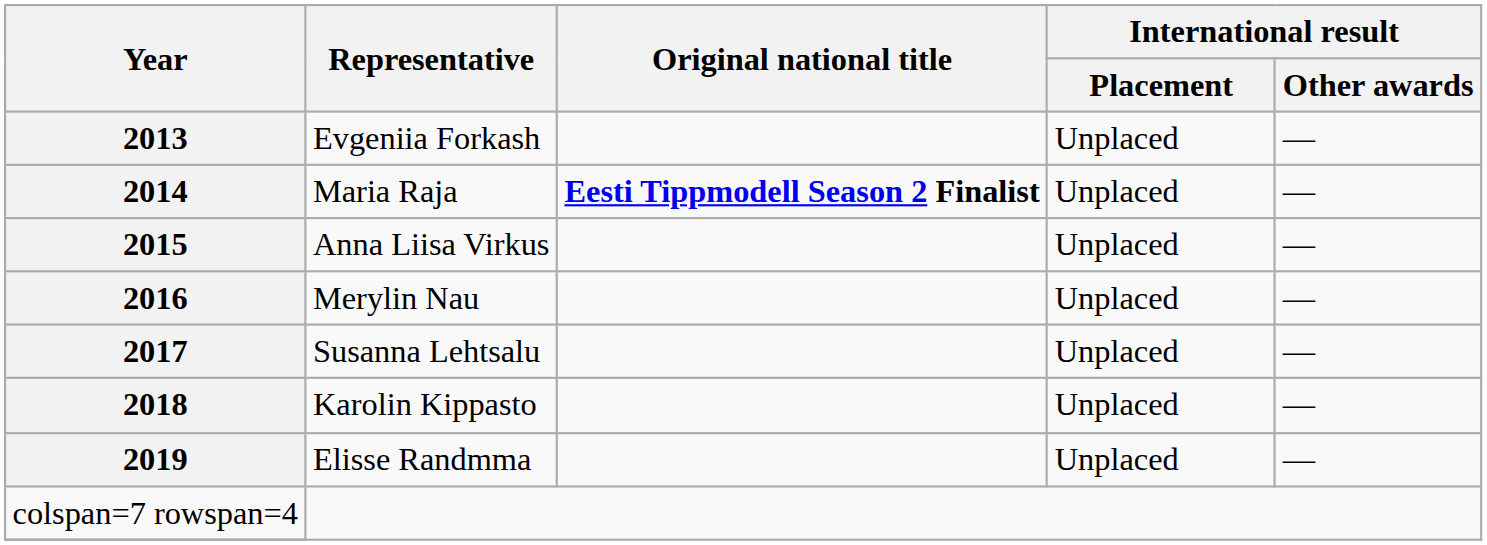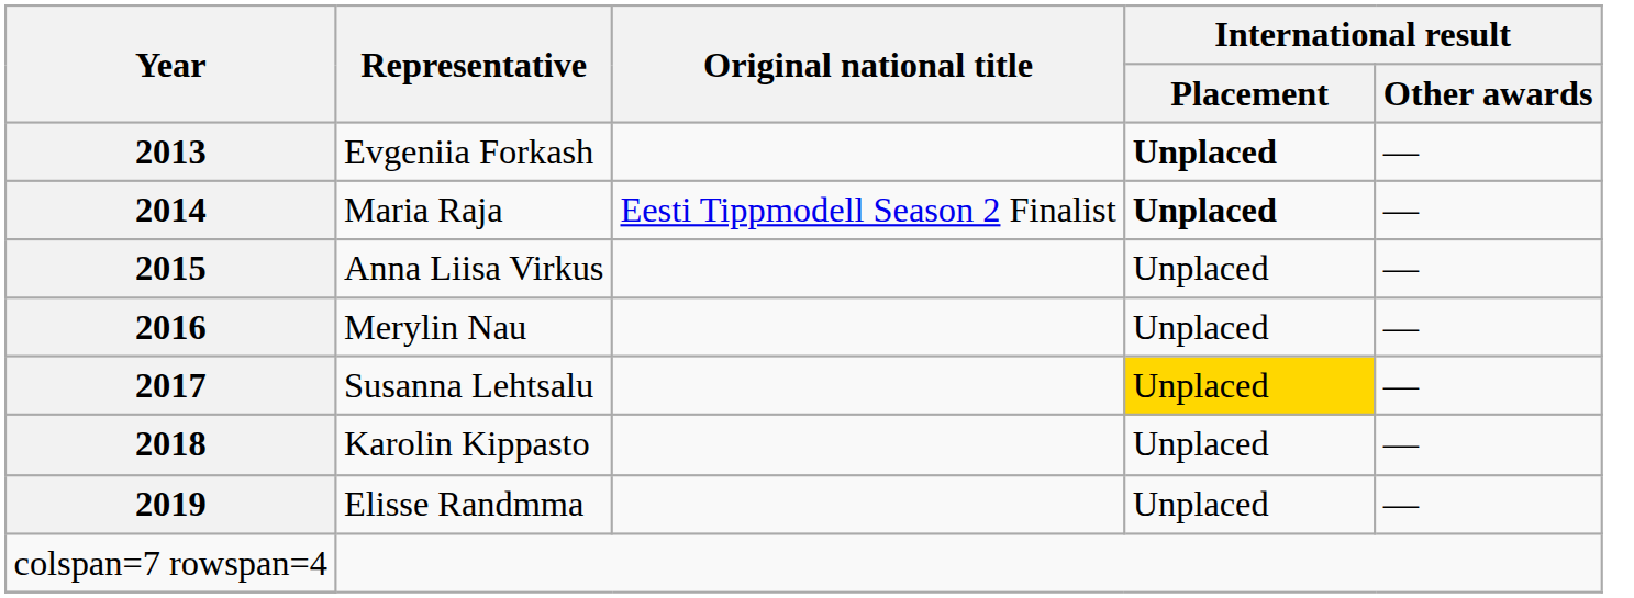Evgeniia Forkash | International result / Placement: normal -> bold
Maria Raja | Original national title: bold -> normal
Maria Raja | International result / Placement: normal -> bold
Susanna Lehtsalu | International result / Placement: no background -> gold background
